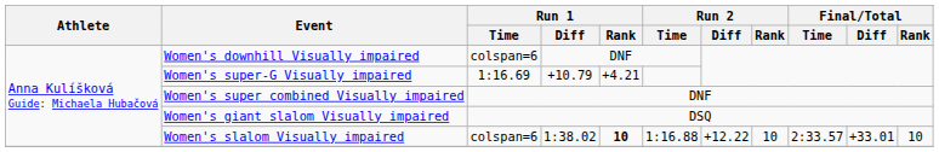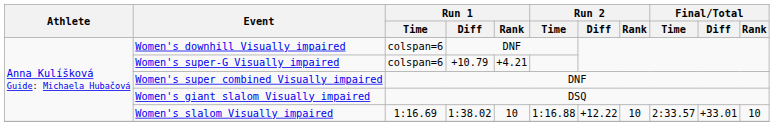Women's super-G Visually impaired | Run 1 / Time: 1:16.69 -> colspan=6
Women's slalom Visually impaired | Run 1 / Time: colspan=6 -> 1:16.69
Women's slalom Visually impaired | Run 1 / Rank: bold -> normal
